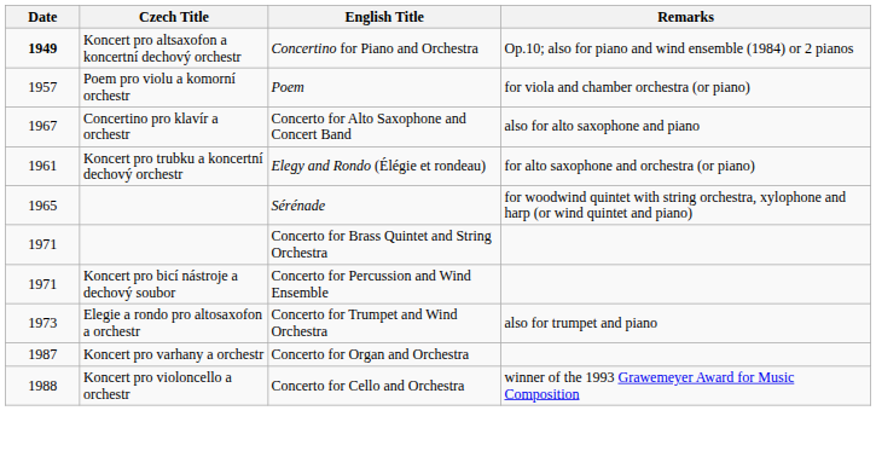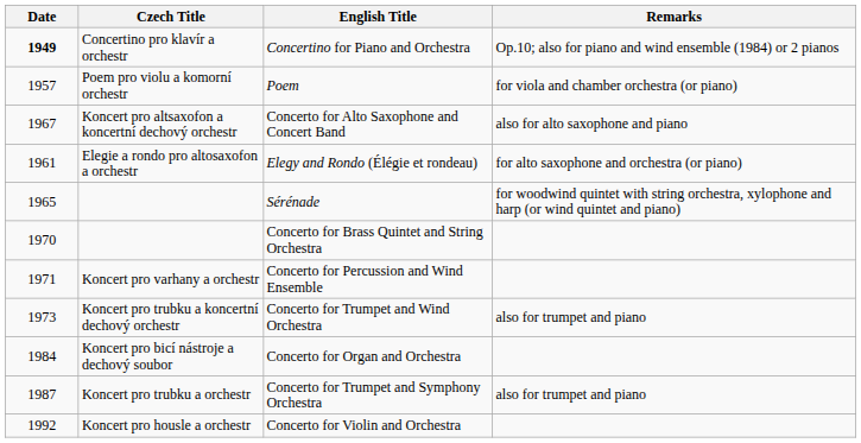Concertino for Piano and Orchestra | Czech Title: Koncert pro altsaxofon a koncertní dechový orchestr -> Concertino pro klavír a orchestr
Concerto for Alto Saxophone and Concert Band | Czech Title: Concertino pro klavír a orchestr -> Koncert pro altsaxofon a koncertní dechový orchestr
Elegy and Rondo (Élégie et rondeau) | Czech Title: Koncert pro trubku a koncertní dechový orchestr -> Elegie a rondo pro altosaxofon a orchestr
Concerto for Brass Quintet and String Orchestra | Date: 1971 -> 1970
Concerto for Percussion and Wind Ensemble | Czech Title: Koncert pro bicí nástroje a dechový soubor -> Koncert pro varhany a orchestr
Concerto for Trumpet and Wind Orchestra | Czech Title: Elegie a rondo pro altosaxofon a orchestr -> Koncert pro trubku a koncertní dechový orchestr
Concerto for Organ and Orchestra | Date: 1987 -> 1984
Concerto for Organ and Orchestra | Czech Title: Koncert pro varhany a orchestr -> Koncert pro bicí nástroje a dechový soubor
+ row: 1987 | Koncert pro trubku a orchestr | Concerto for Trumpet and Symphony Orchestra | also for trumpet and piano
- row: 1988 | Koncert pro violoncello a orchestr | Concerto for Cello and Orchestra | winner of the 1993 Grawemeyer Award for Music Composition
+ row: 1992 | Koncert pro housle a orchestr | Concerto for Violin and Orchestra
